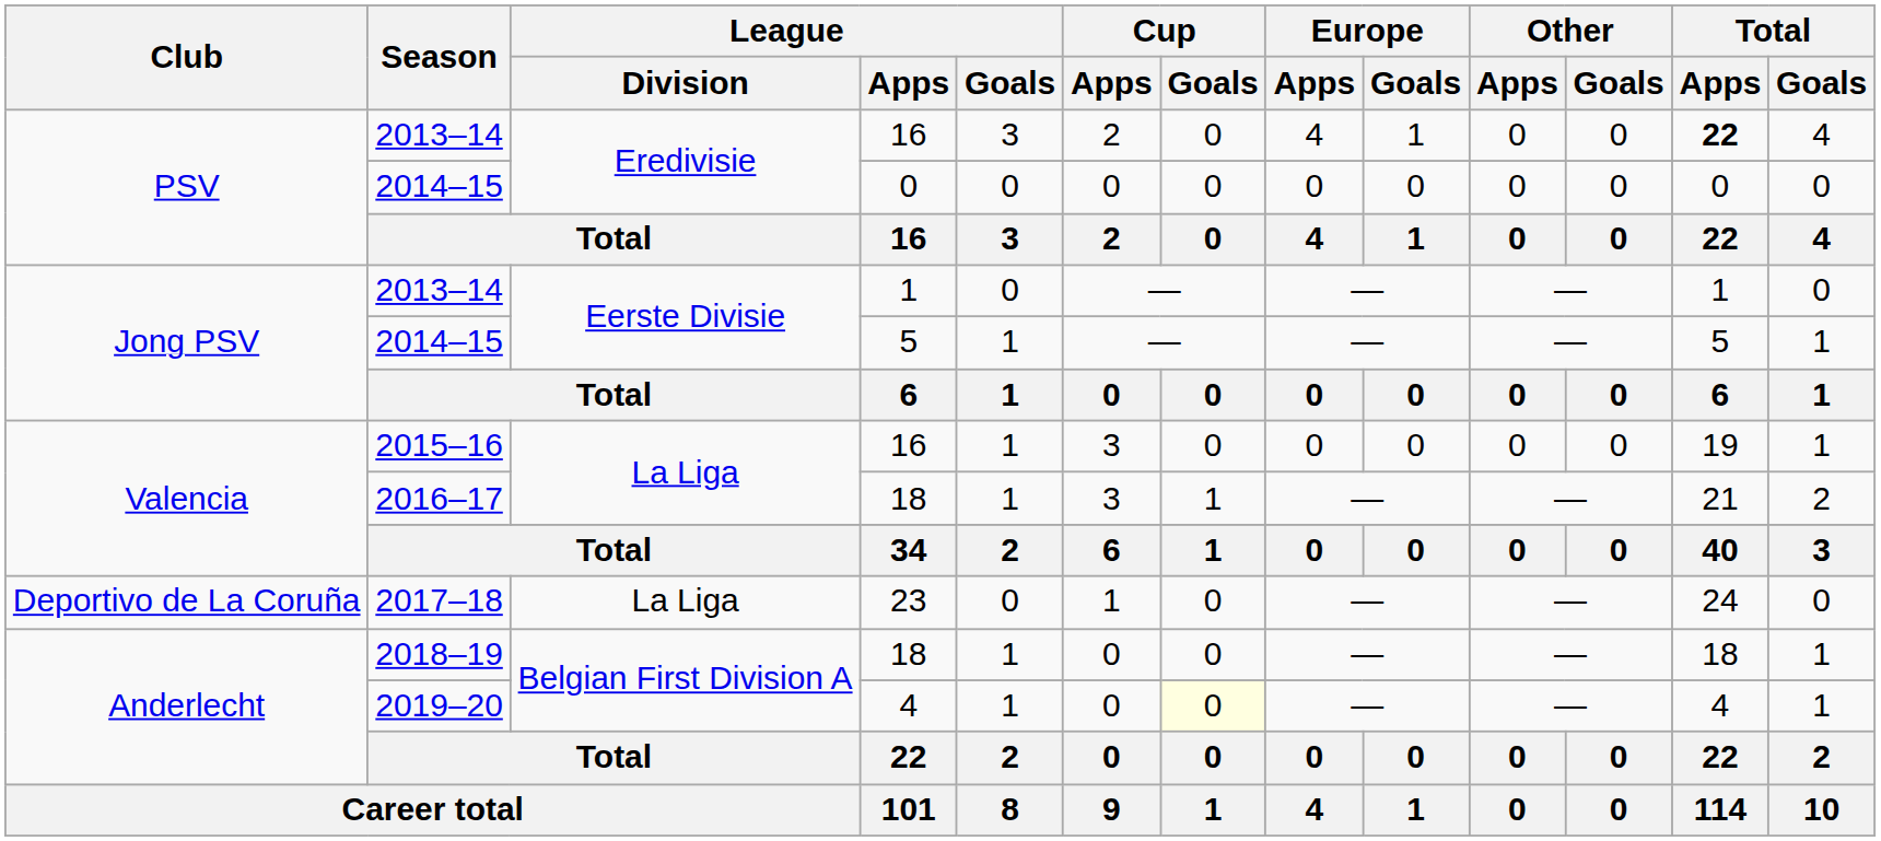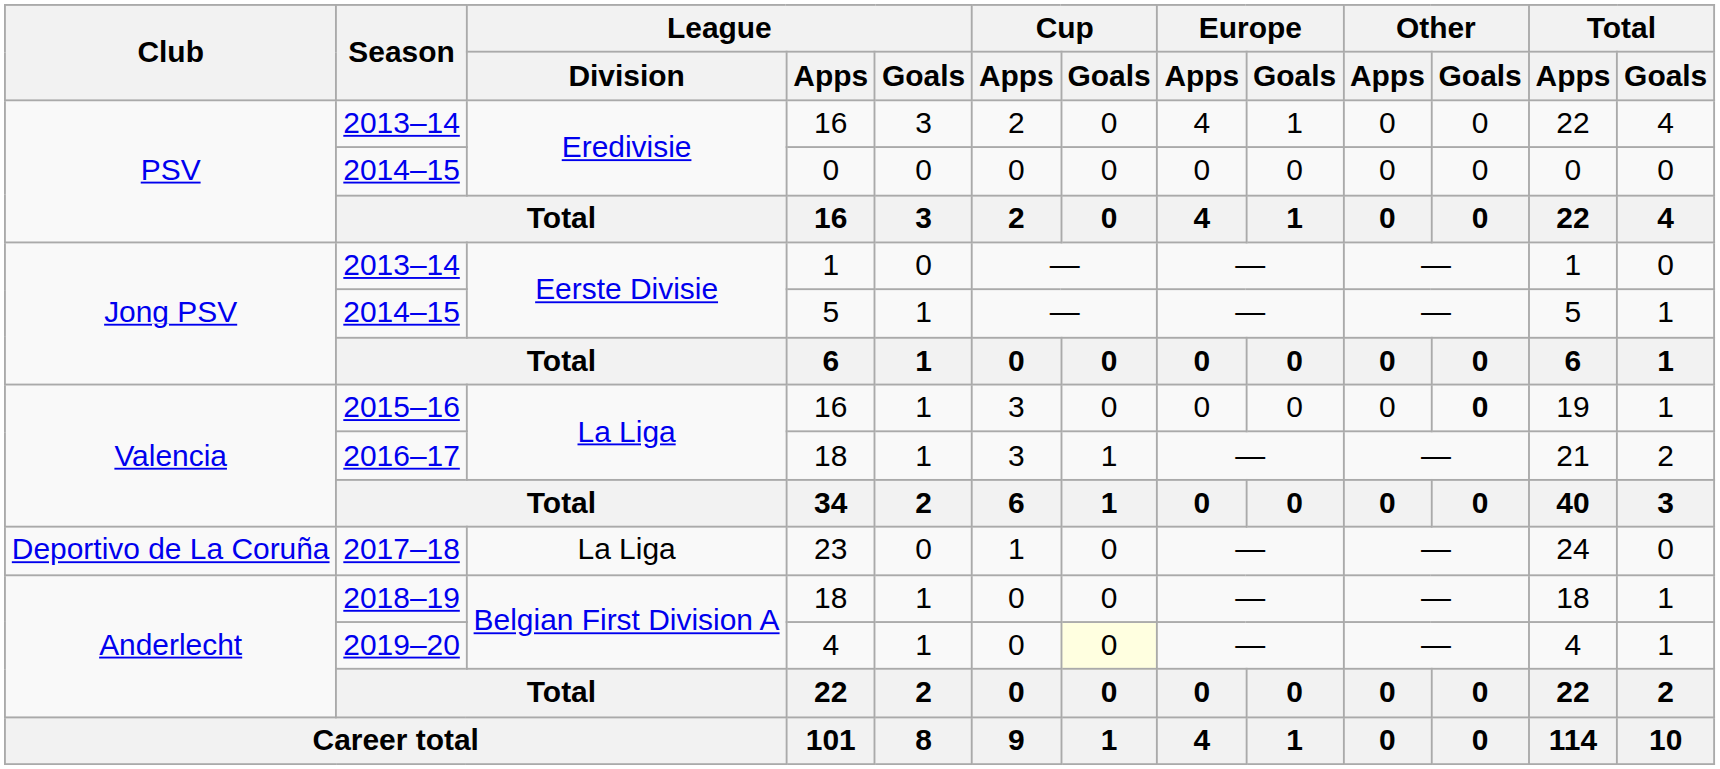2013–14 / 16 | Total / Apps: bold -> normal
2015–16 | Other / Goals: normal -> bold
